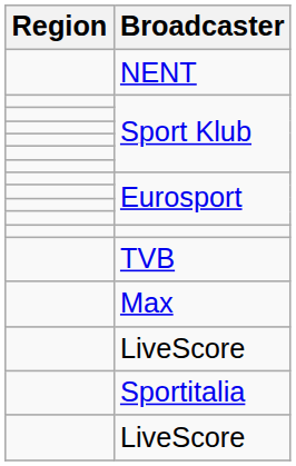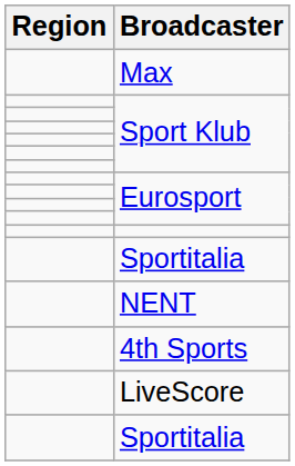row 2 | Broadcaster: NENT -> Max
row 14 | Broadcaster: TVB -> Sportitalia
row 15 | Broadcaster: Max -> NENT
row 16 | Broadcaster: LiveScore -> 4th Sports
row 17 | Broadcaster: Sportitalia -> LiveScore
row 18 | Broadcaster: LiveScore -> Sportitalia
